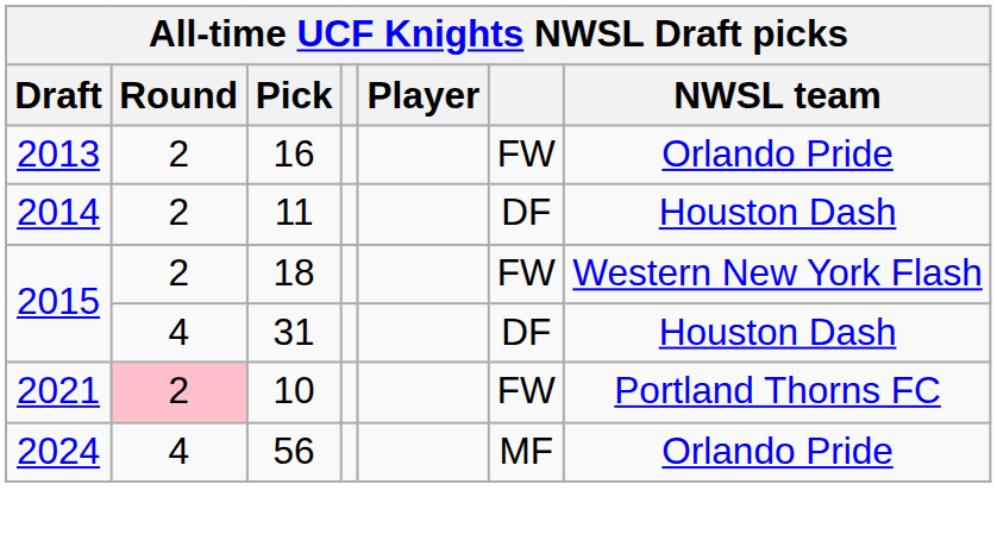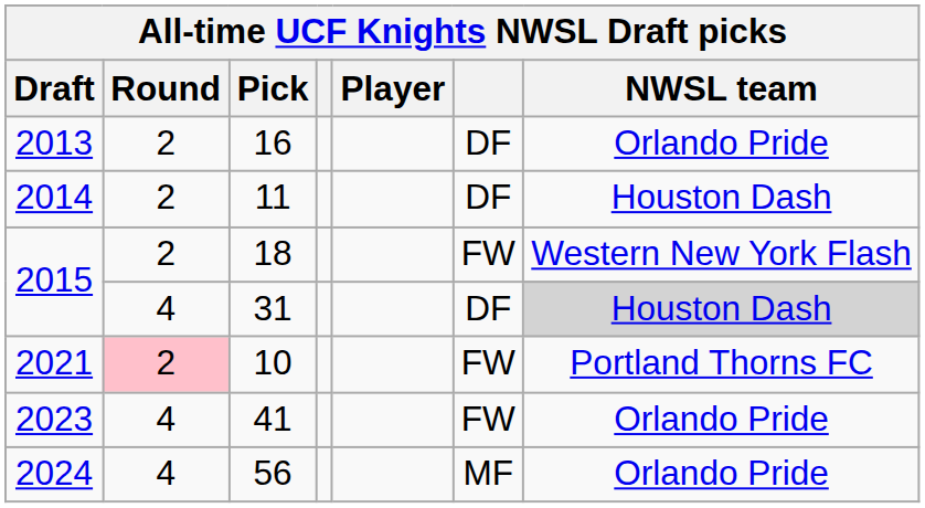16 | column 6: FW -> DF
31 | NWSL team: no background -> lightgrey background
+ row: 2023 | 4 | 41 | FW | Orlando Pride
